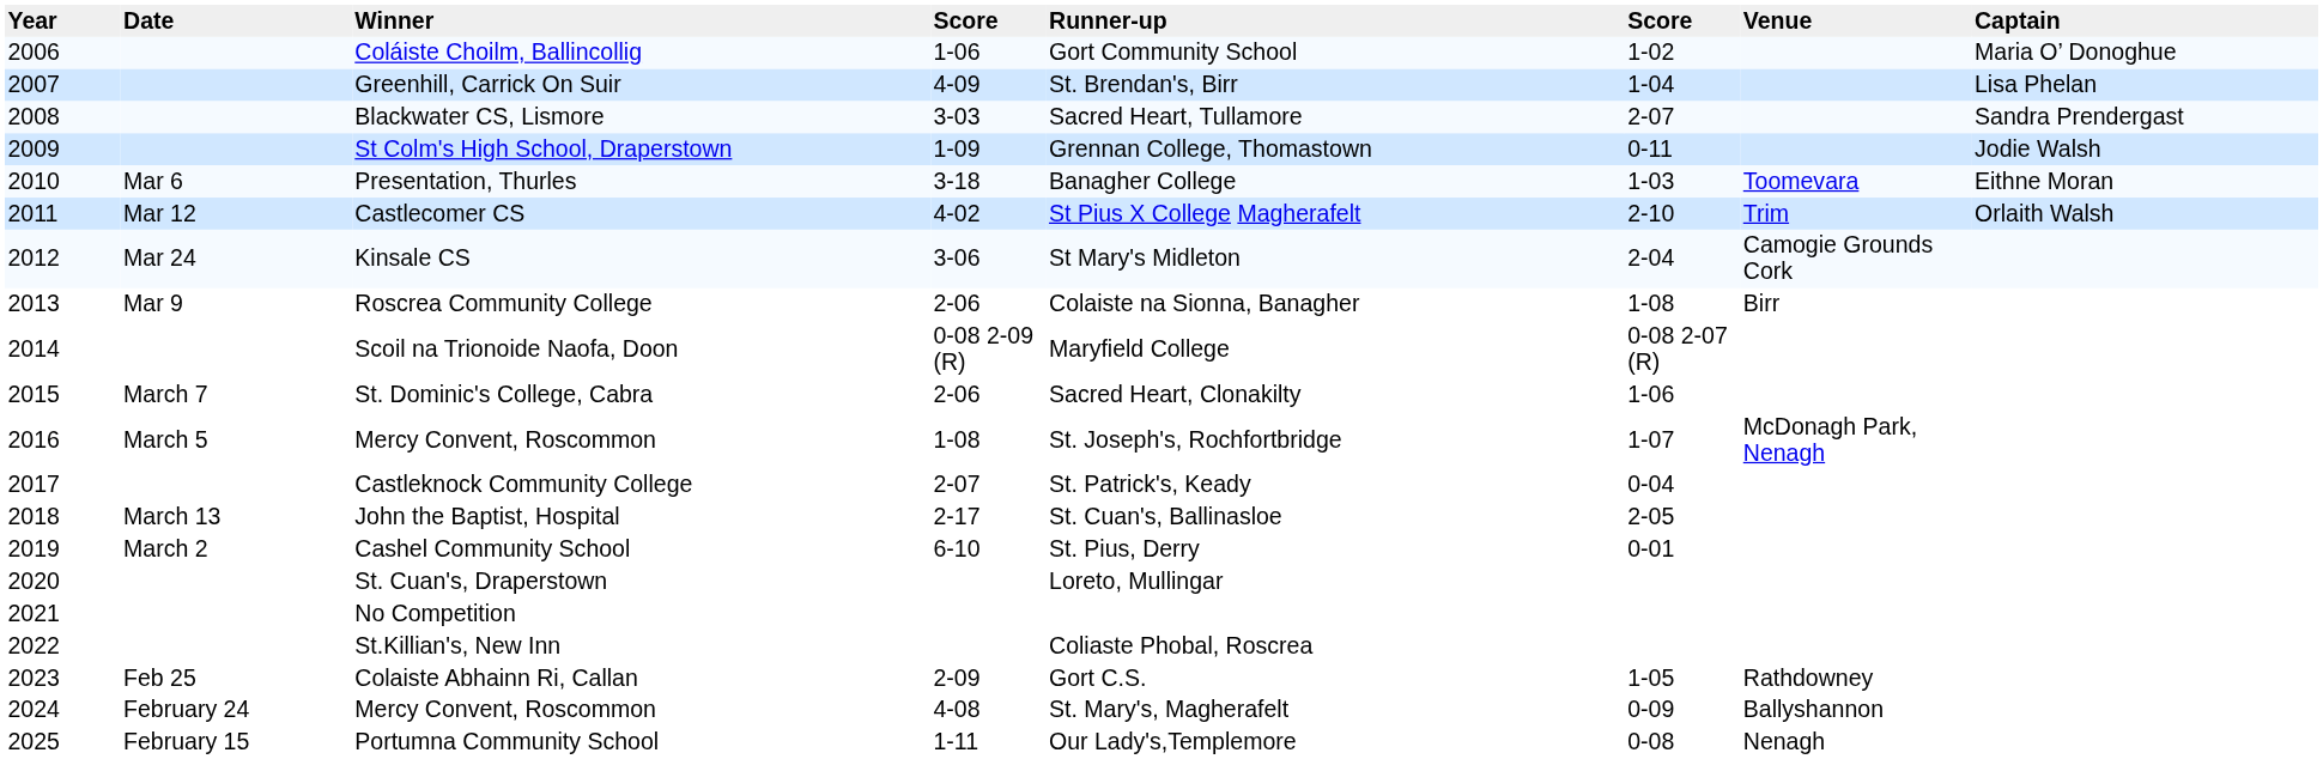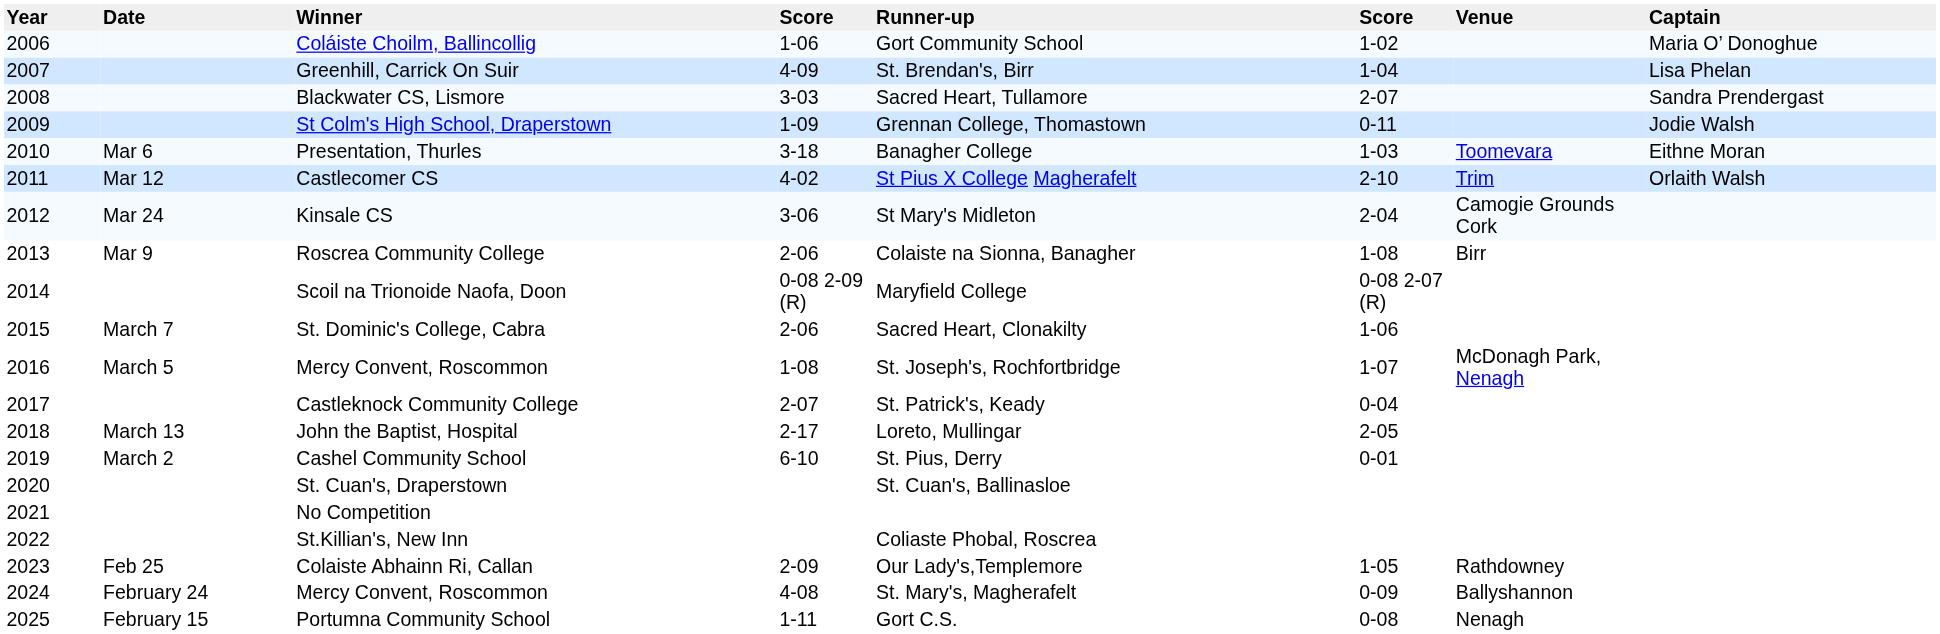John the Baptist, Hospital | Runner-up: St. Cuan's, Ballinasloe -> Loreto, Mullingar
St. Cuan's, Draperstown | Runner-up: Loreto, Mullingar -> St. Cuan's, Ballinasloe
Colaiste Abhainn Ri, Callan | Runner-up: Gort C.S. -> Our Lady's,Templemore
Portumna Community School | Runner-up: Our Lady's,Templemore -> Gort C.S.
